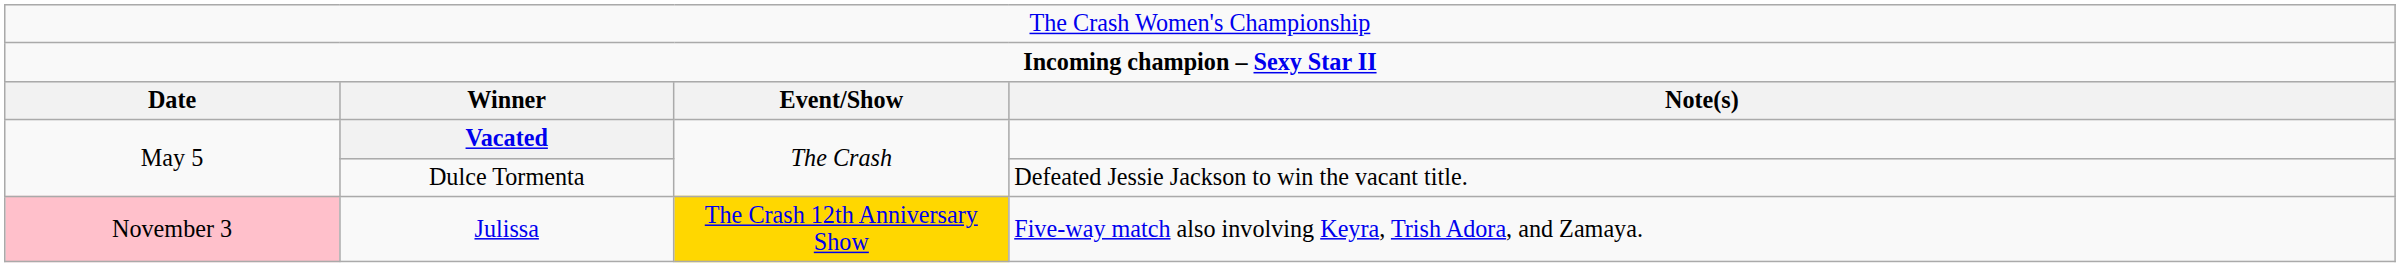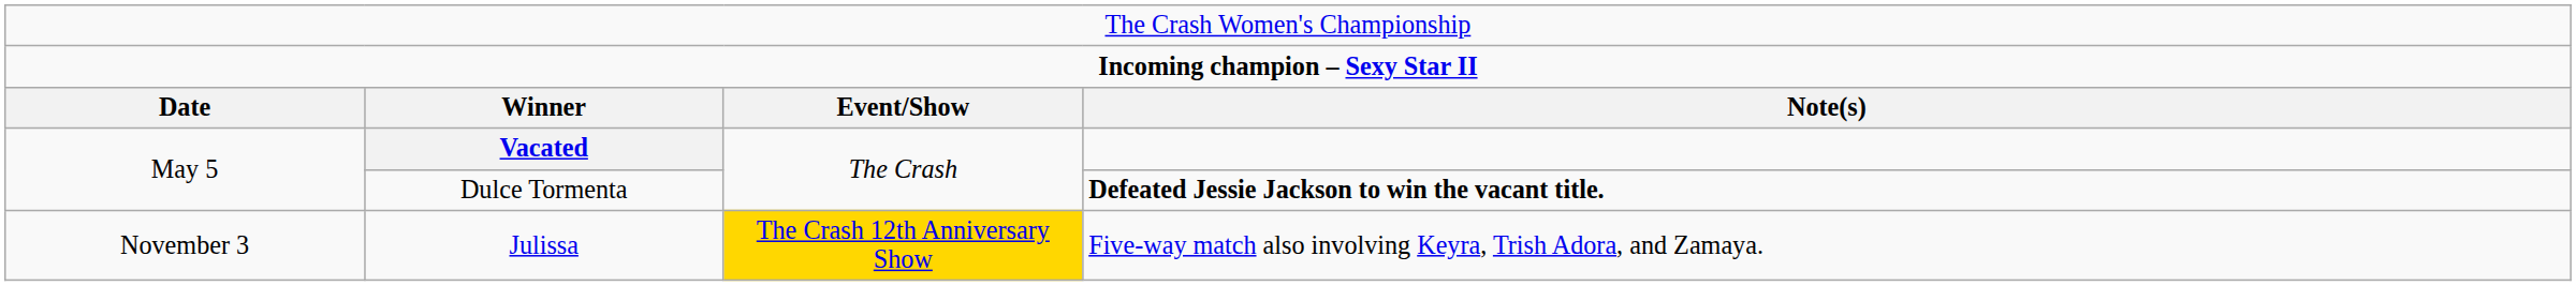Dulce Tormenta | column 4: normal -> bold
Julissa | column 1: pink background -> no background
